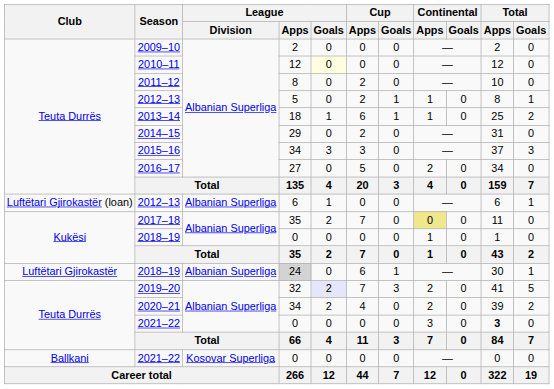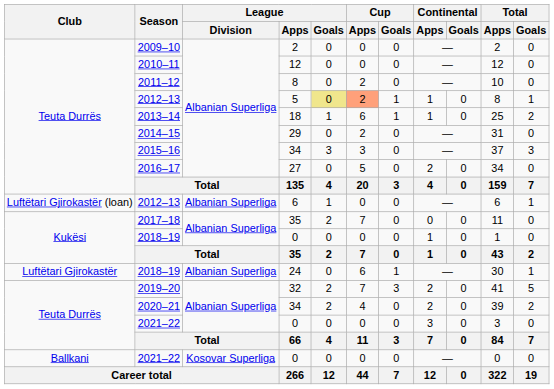2010–11 | League / Goals: lightyellow background -> no background
Teuta Durrës / 2012–13 | League / Goals: no background -> khaki background
Teuta Durrës / 2012–13 | Cup / Apps: no background -> lightsalmon background
2017–18 | Continental / Apps: khaki background -> no background
Luftëtari Gjirokastër / 2018–19 | League / Apps: lightgrey background -> no background
2019–20 | League / Goals: lavender background -> no background
Teuta Durrës / 2021–22 | Total / Apps: bold -> normal
